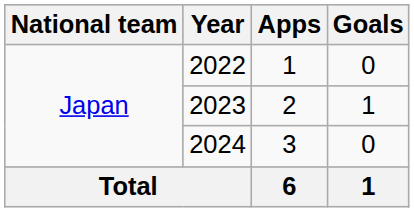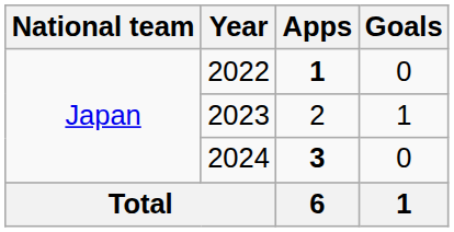2022 | Apps: normal -> bold
2024 | Apps: normal -> bold
